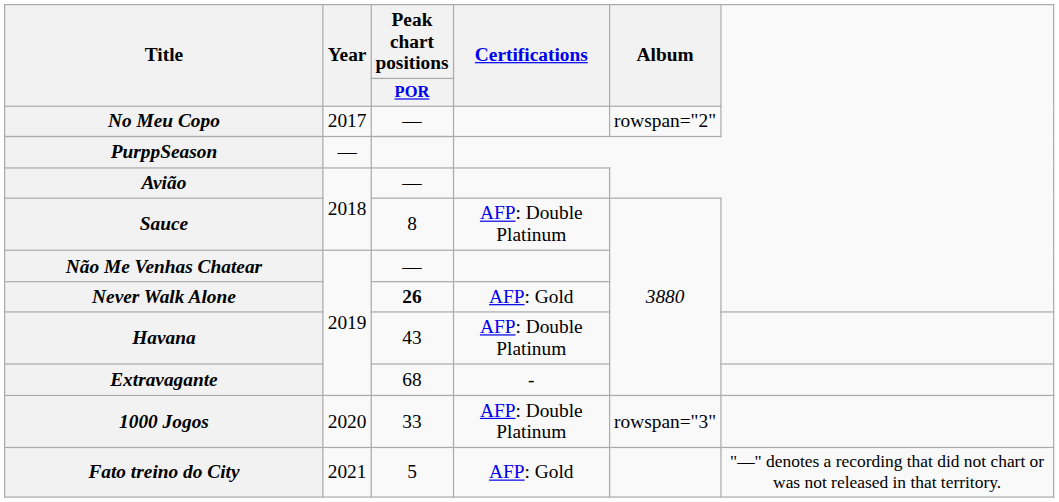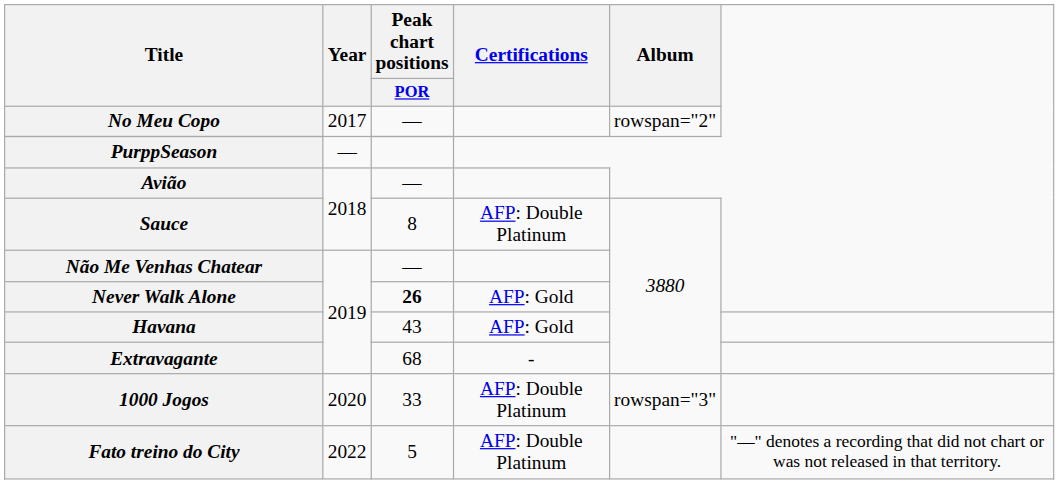Havana | Certifications: AFP: Double Platinum -> AFP: Gold
Fato treino do City | Year: 2021 -> 2022
Fato treino do City | Certifications: AFP: Gold -> AFP: Double Platinum
